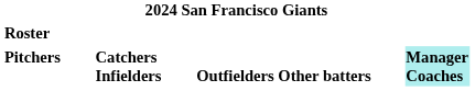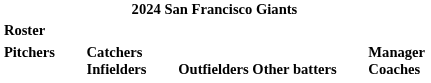Pitchers | column 4: paleturquoise background -> no background
